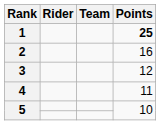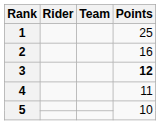1 | Points: bold -> normal
3 | Points: normal -> bold
